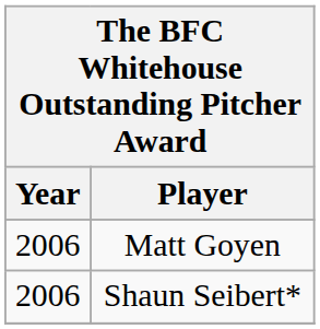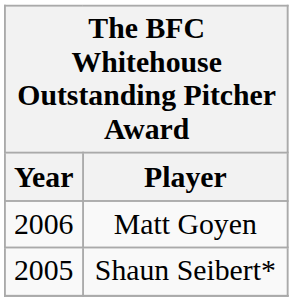Shaun Seibert* | Year: 2006 -> 2005
